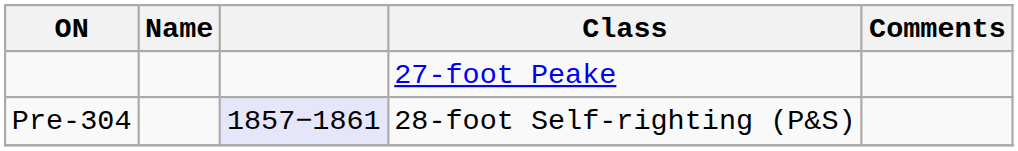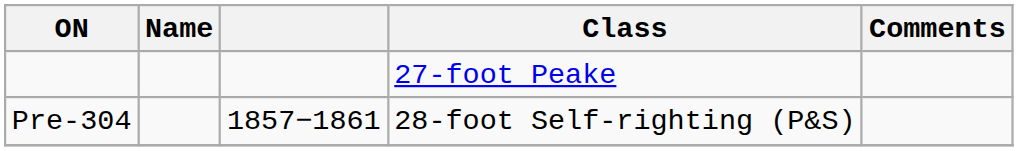Pre-304 | column 3: lavender background -> no background
